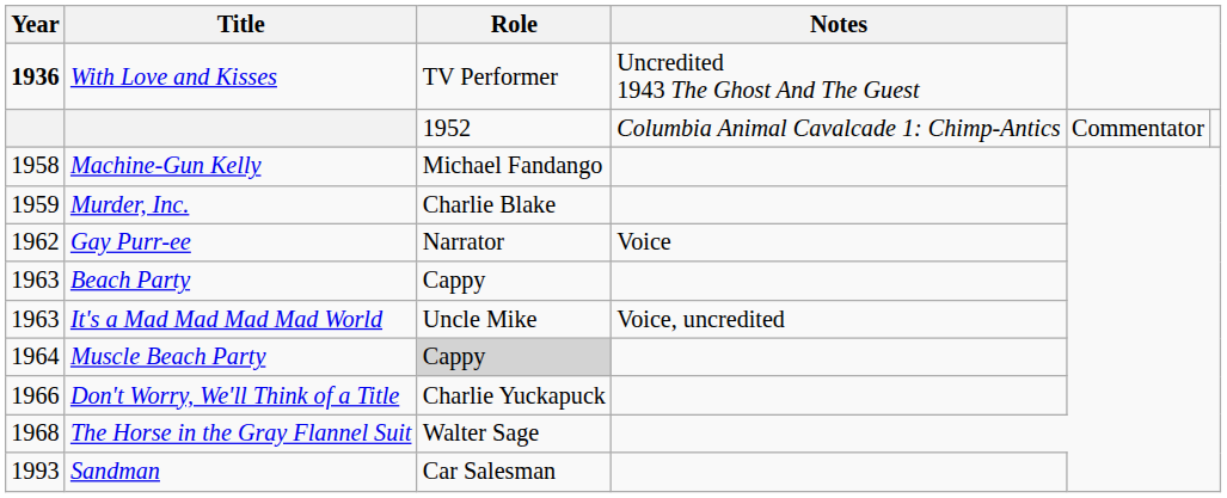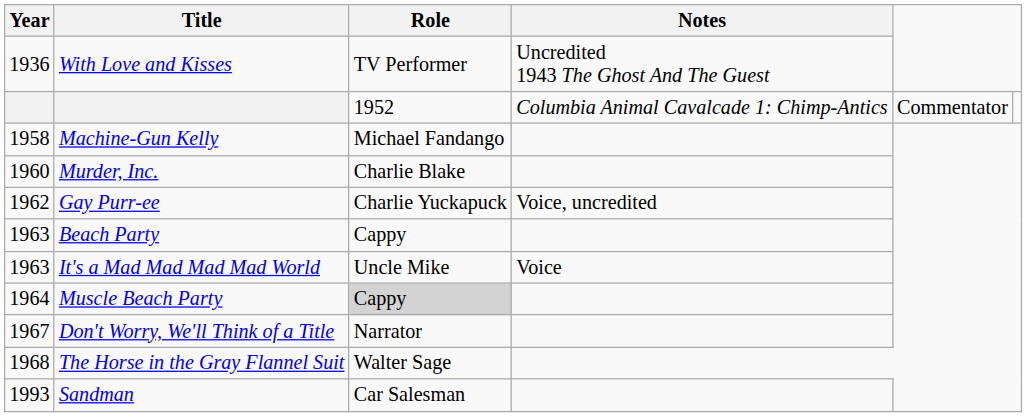With Love and Kisses | Year: bold -> normal
Murder, Inc. | Year: 1959 -> 1960
Gay Purr-ee | Role: Narrator -> Charlie Yuckapuck
Gay Purr-ee | Notes: Voice -> Voice, uncredited
It's a Mad Mad Mad Mad World | Notes: Voice, uncredited -> Voice
Don't Worry, We'll Think of a Title | Year: 1966 -> 1967
Don't Worry, We'll Think of a Title | Role: Charlie Yuckapuck -> Narrator
